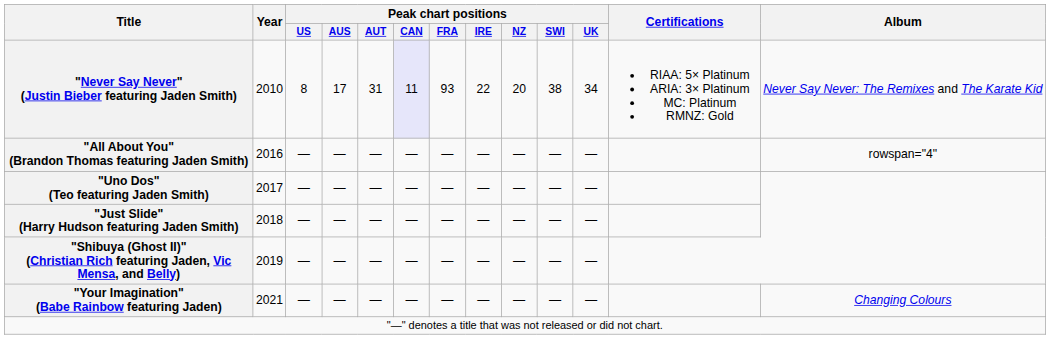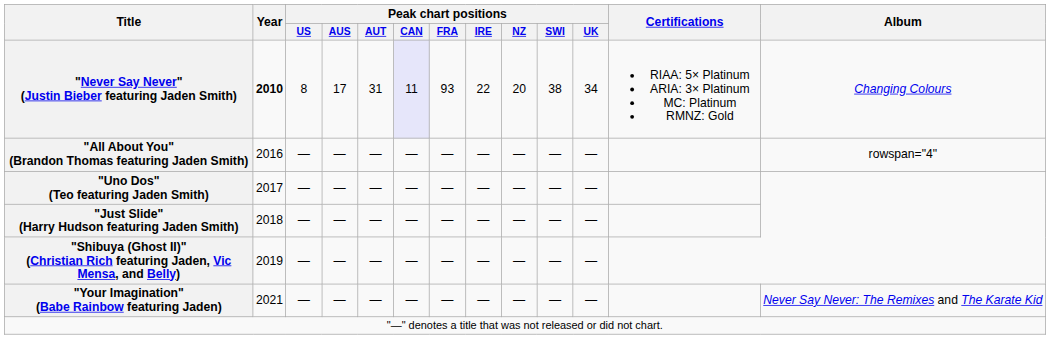"Never Say Never" (Justin Bieber featuring Jaden Smith) | Year: normal -> bold
"Never Say Never" (Justin Bieber featuring Jaden Smith) | Album: Never Say Never: The Remixes and The Karate Kid -> Changing Colours
"Your Imagination" (Babe Rainbow featuring Jaden) | Album: Changing Colours -> Never Say Never: The Remixes and The Karate Kid
